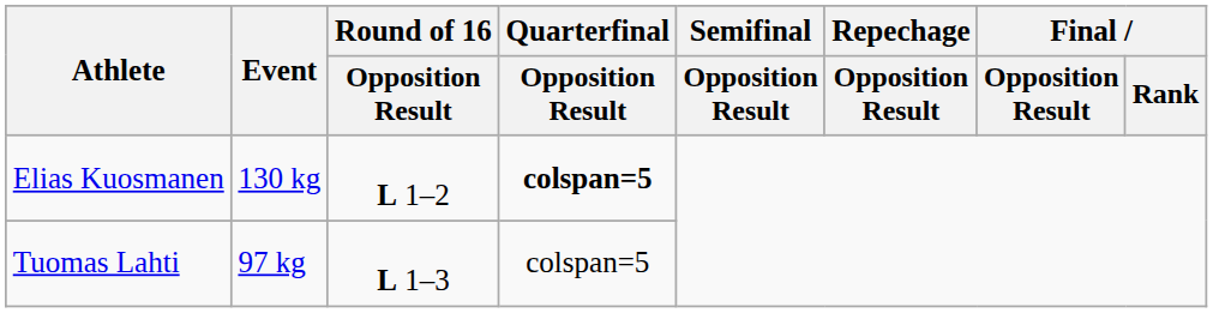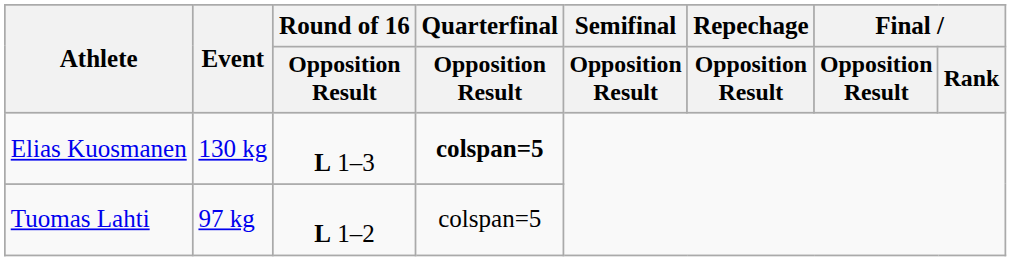Elias Kuosmanen | Round of 16 / Opposition Result: L 1–2 -> L 1–3
Tuomas Lahti | Round of 16 / Opposition Result: L 1–3 -> L 1–2
